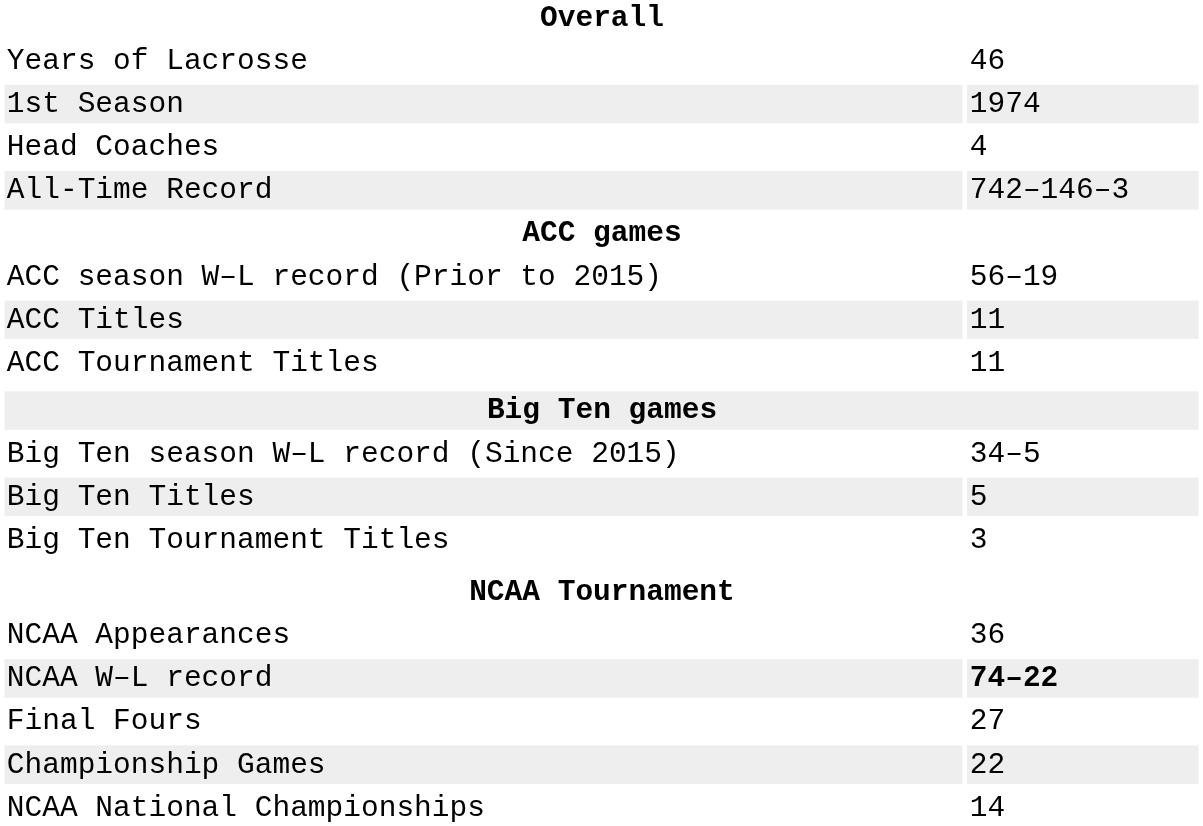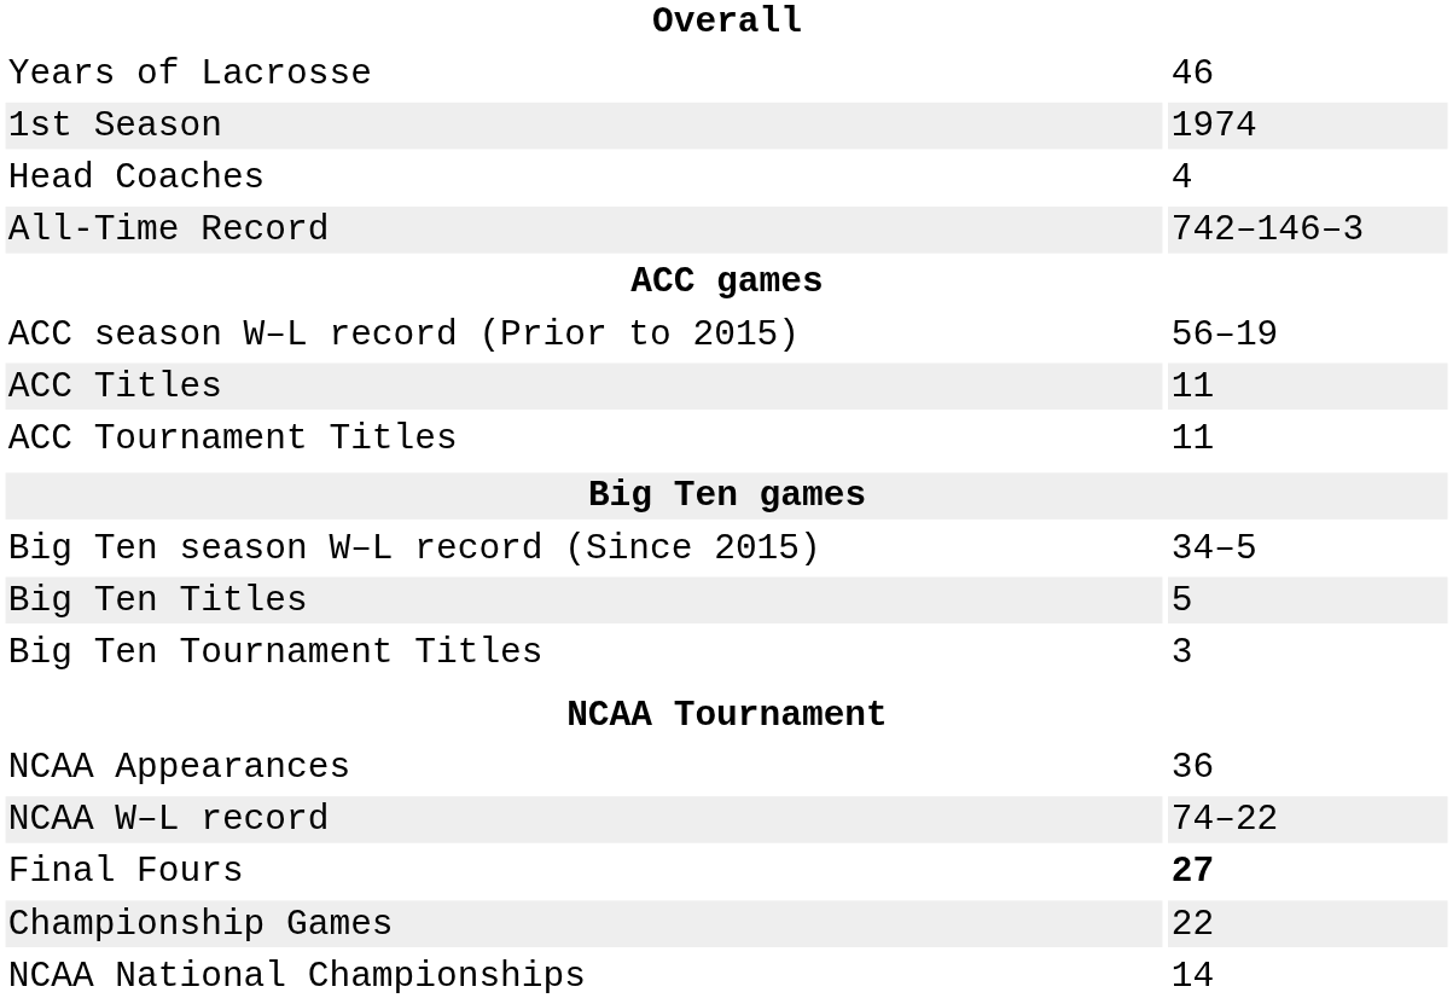NCAA W–L record | column 2: bold -> normal
Final Fours | column 2: normal -> bold
